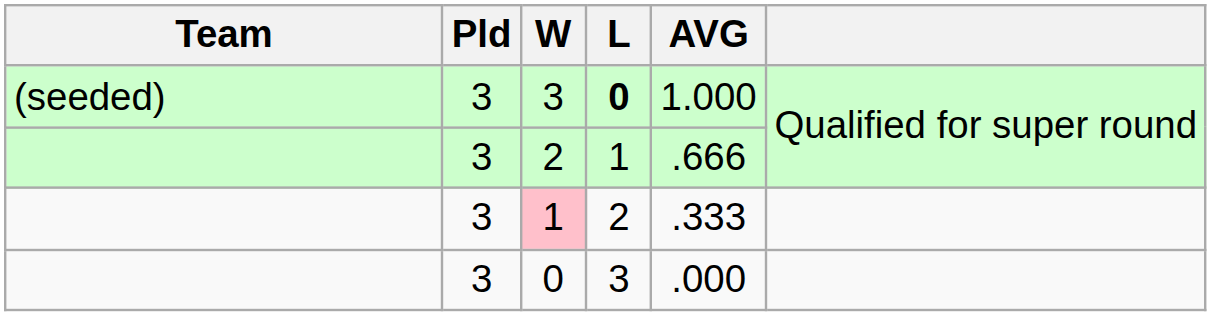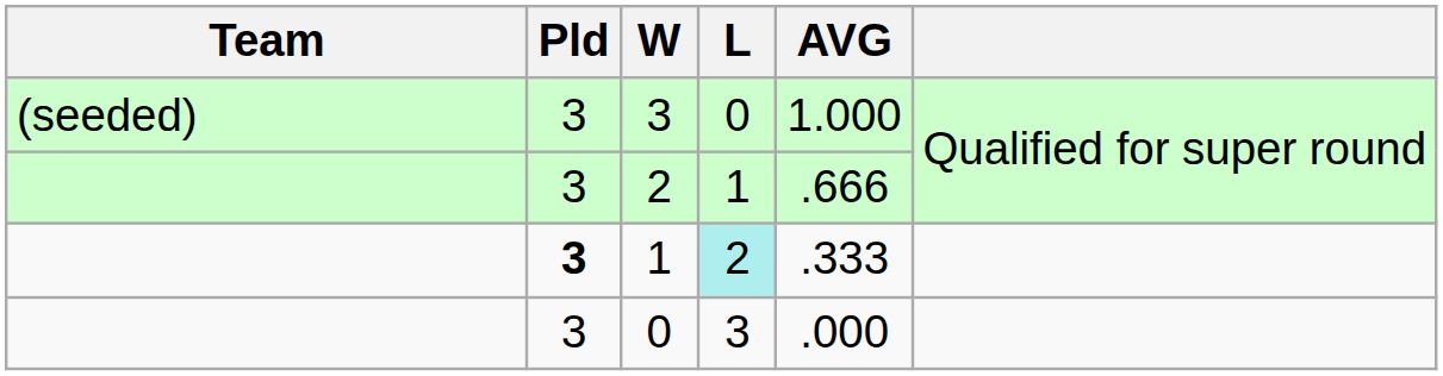row 2 | L: bold -> normal
row 4 | Pld: normal -> bold
row 4 | W: pink background -> no background
row 4 | L: no background -> paleturquoise background
